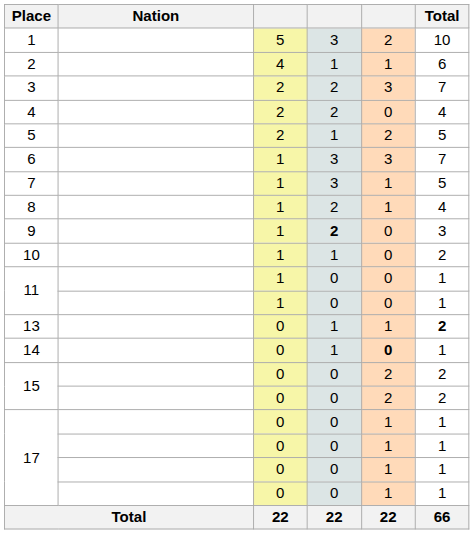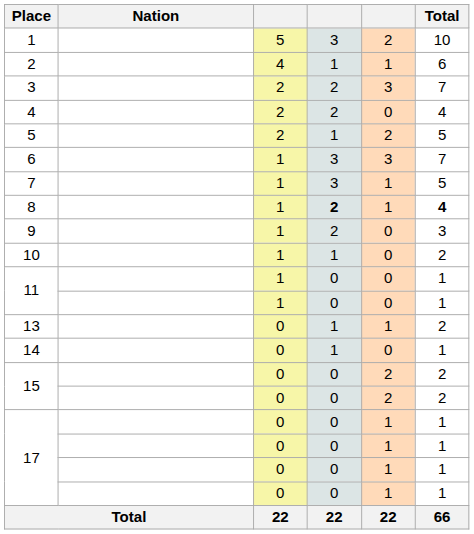8 | column 4: normal -> bold
8 | Total: normal -> bold
9 | column 4: bold -> normal
13 | Total: bold -> normal
14 | column 5: bold -> normal
